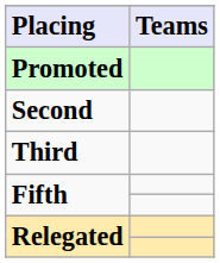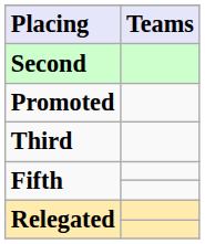row 2 | Placing: Promoted -> Second
row 3 | Placing: Second -> Promoted
